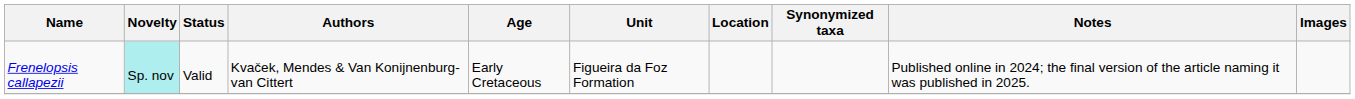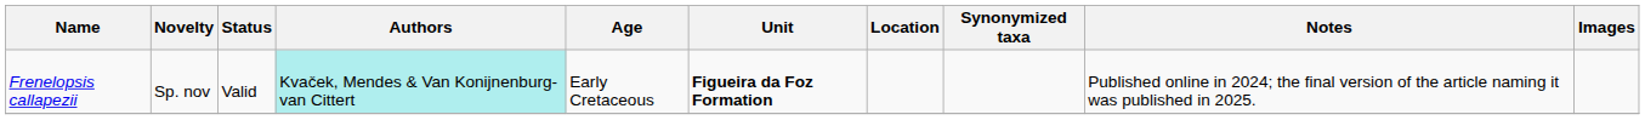Frenelopsis callapezii | Novelty: paleturquoise background -> no background
Frenelopsis callapezii | Authors: no background -> paleturquoise background
Frenelopsis callapezii | Unit: normal -> bold
